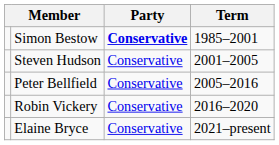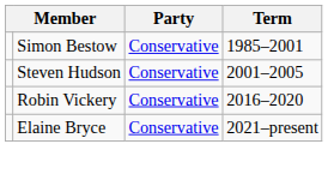Simon Bestow | Party: bold -> normal
- row: Peter Bellfield | Conservative | 2005–2016
